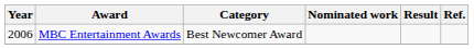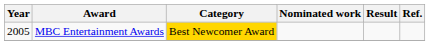MBC Entertainment Awards | Year: 2006 -> 2005
MBC Entertainment Awards | Category: no background -> gold background
